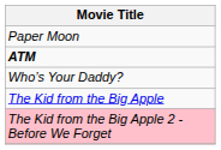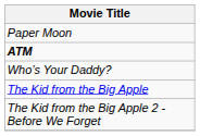row 6 | column 1: pink background -> no background
